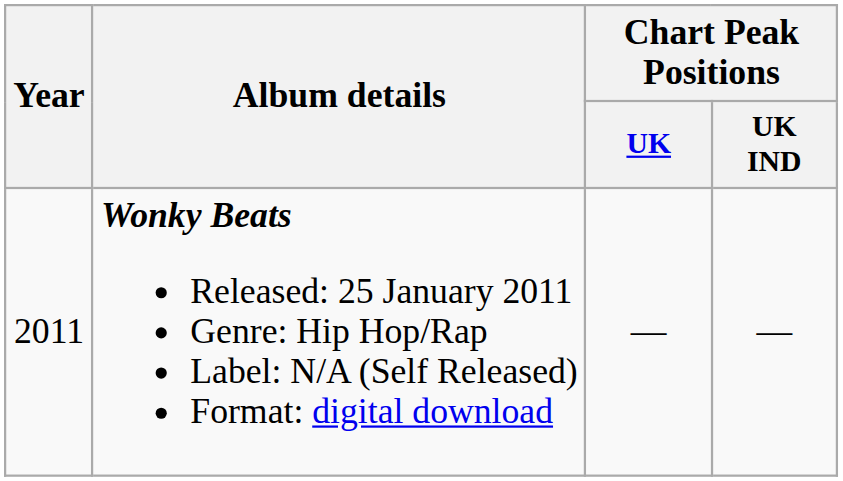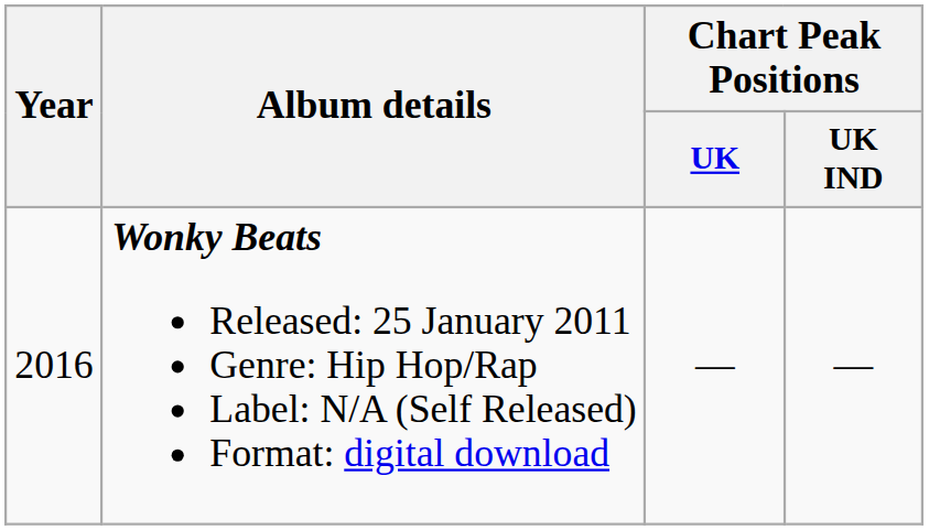row 3 | Year: 2011 -> 2016
